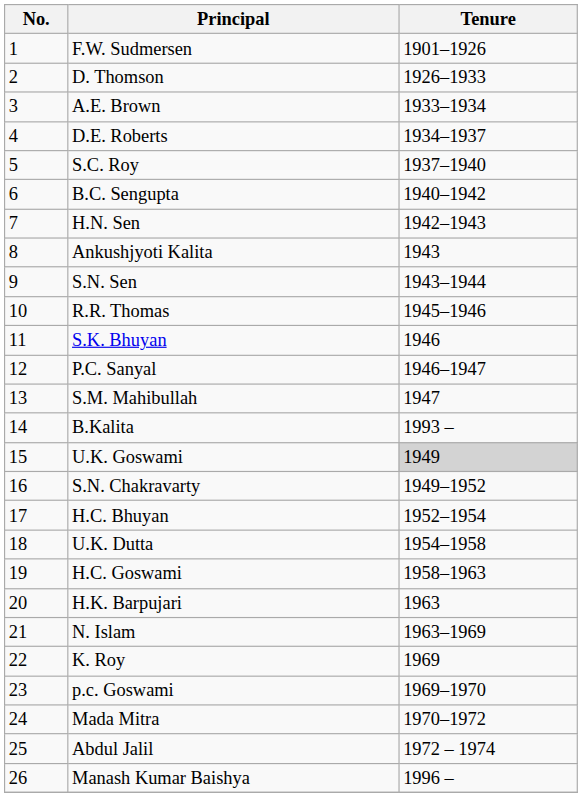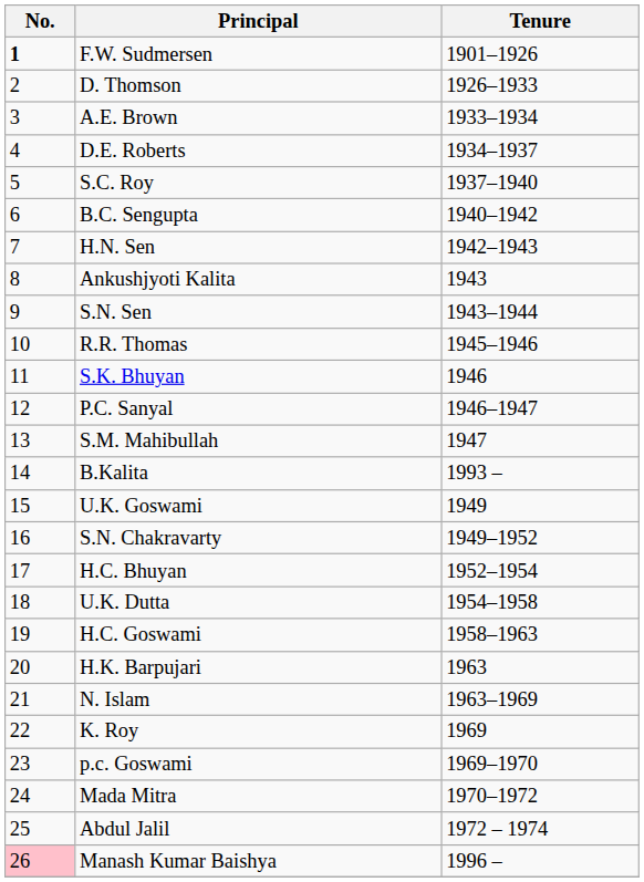F.W. Sudmersen | No.: normal -> bold
U.K. Goswami | Tenure: lightgrey background -> no background
Manash Kumar Baishya | No.: no background -> pink background
